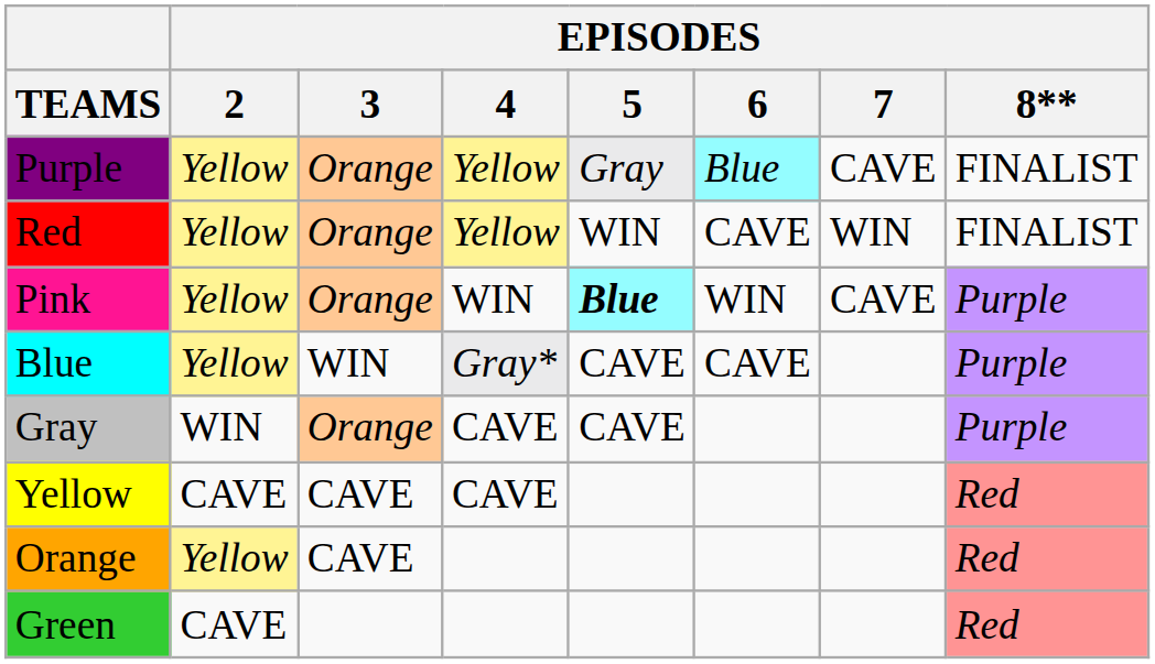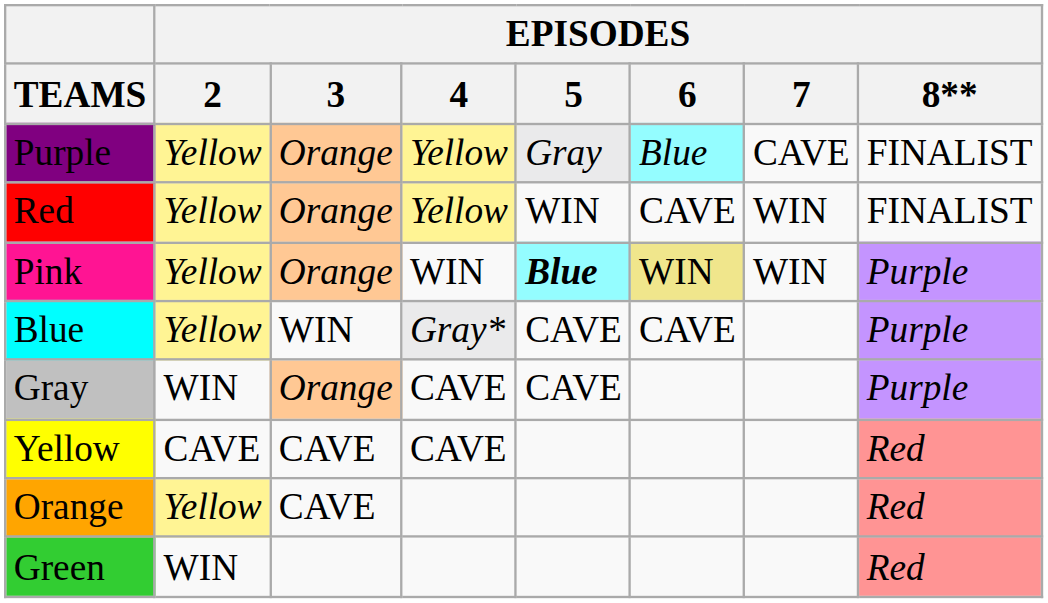Pink | EPISODES / 6: no background -> khaki background
Pink | EPISODES / 7: CAVE -> WIN
Green | EPISODES / 2: CAVE -> WIN
